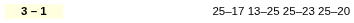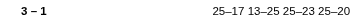row 1 | column 1: lightyellow background -> no background
